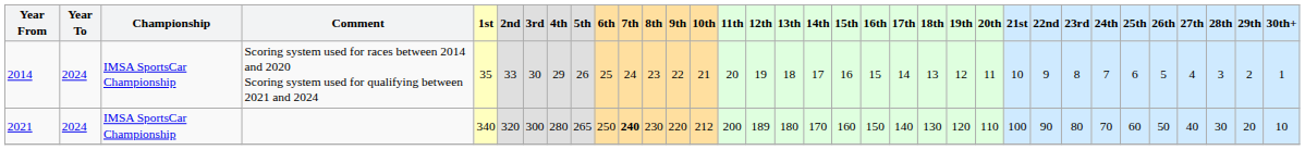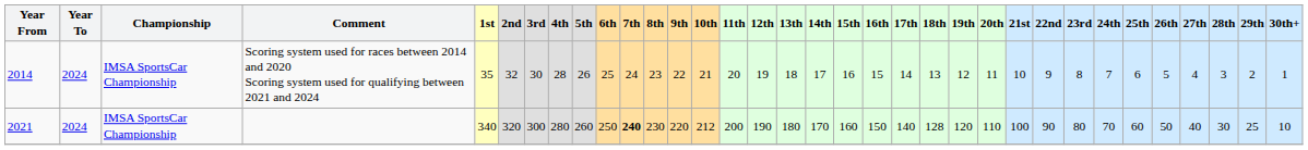row 2 | 2nd: 33 -> 32
row 2 | 4th: 29 -> 28
row 3 | 5th: 265 -> 260
row 3 | 12th: 189 -> 190
row 3 | 18th: 130 -> 128
row 3 | 29th: 20 -> 25
